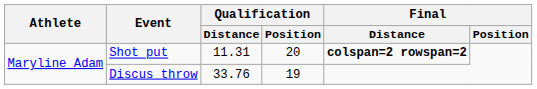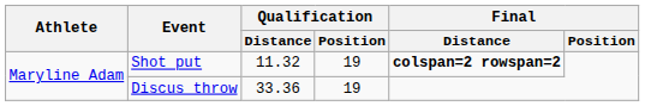Shot put | Qualification / Distance: 11.31 -> 11.32
Shot put | Qualification / Position: 20 -> 19
Discus throw | Qualification / Distance: 33.76 -> 33.36
